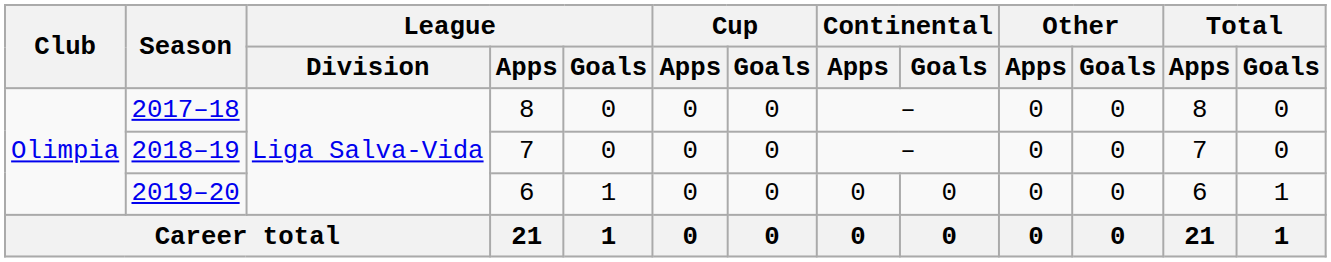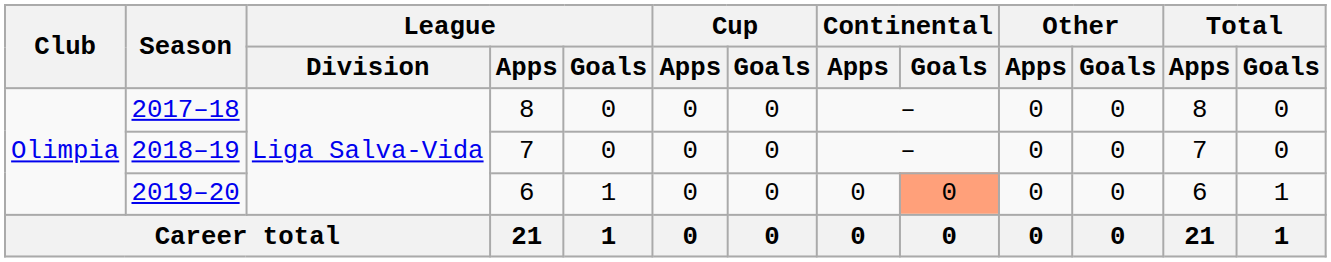2019–20 | Continental / Goals: no background -> lightsalmon background
